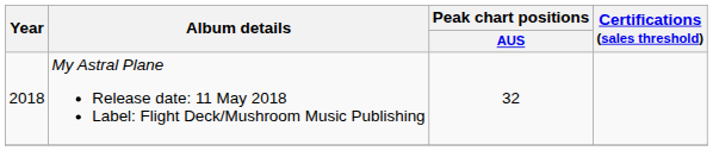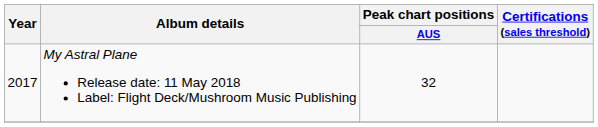row 3 | Year: 2018 -> 2017
